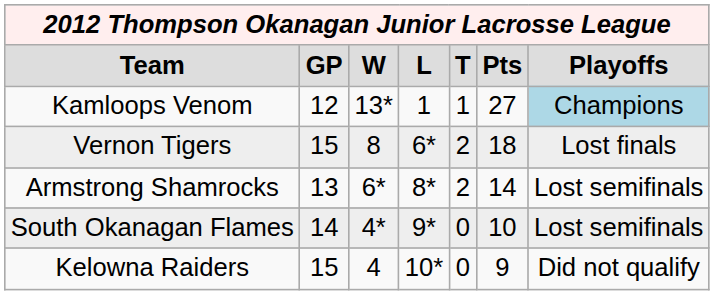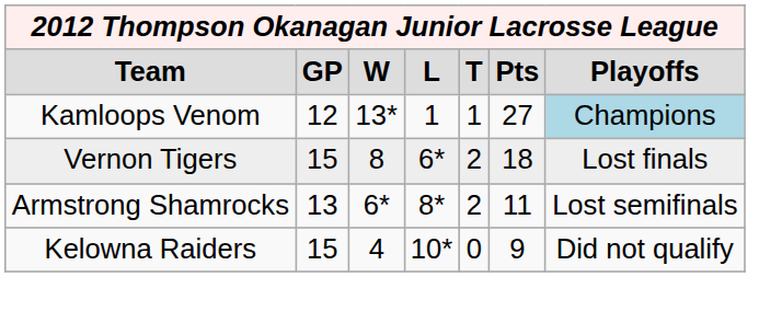Armstrong Shamrocks | column 6: 14 -> 11
- row: South Okanagan Flames | 14 | 4* | 9* | 0 | 10 | Lost semifinals
